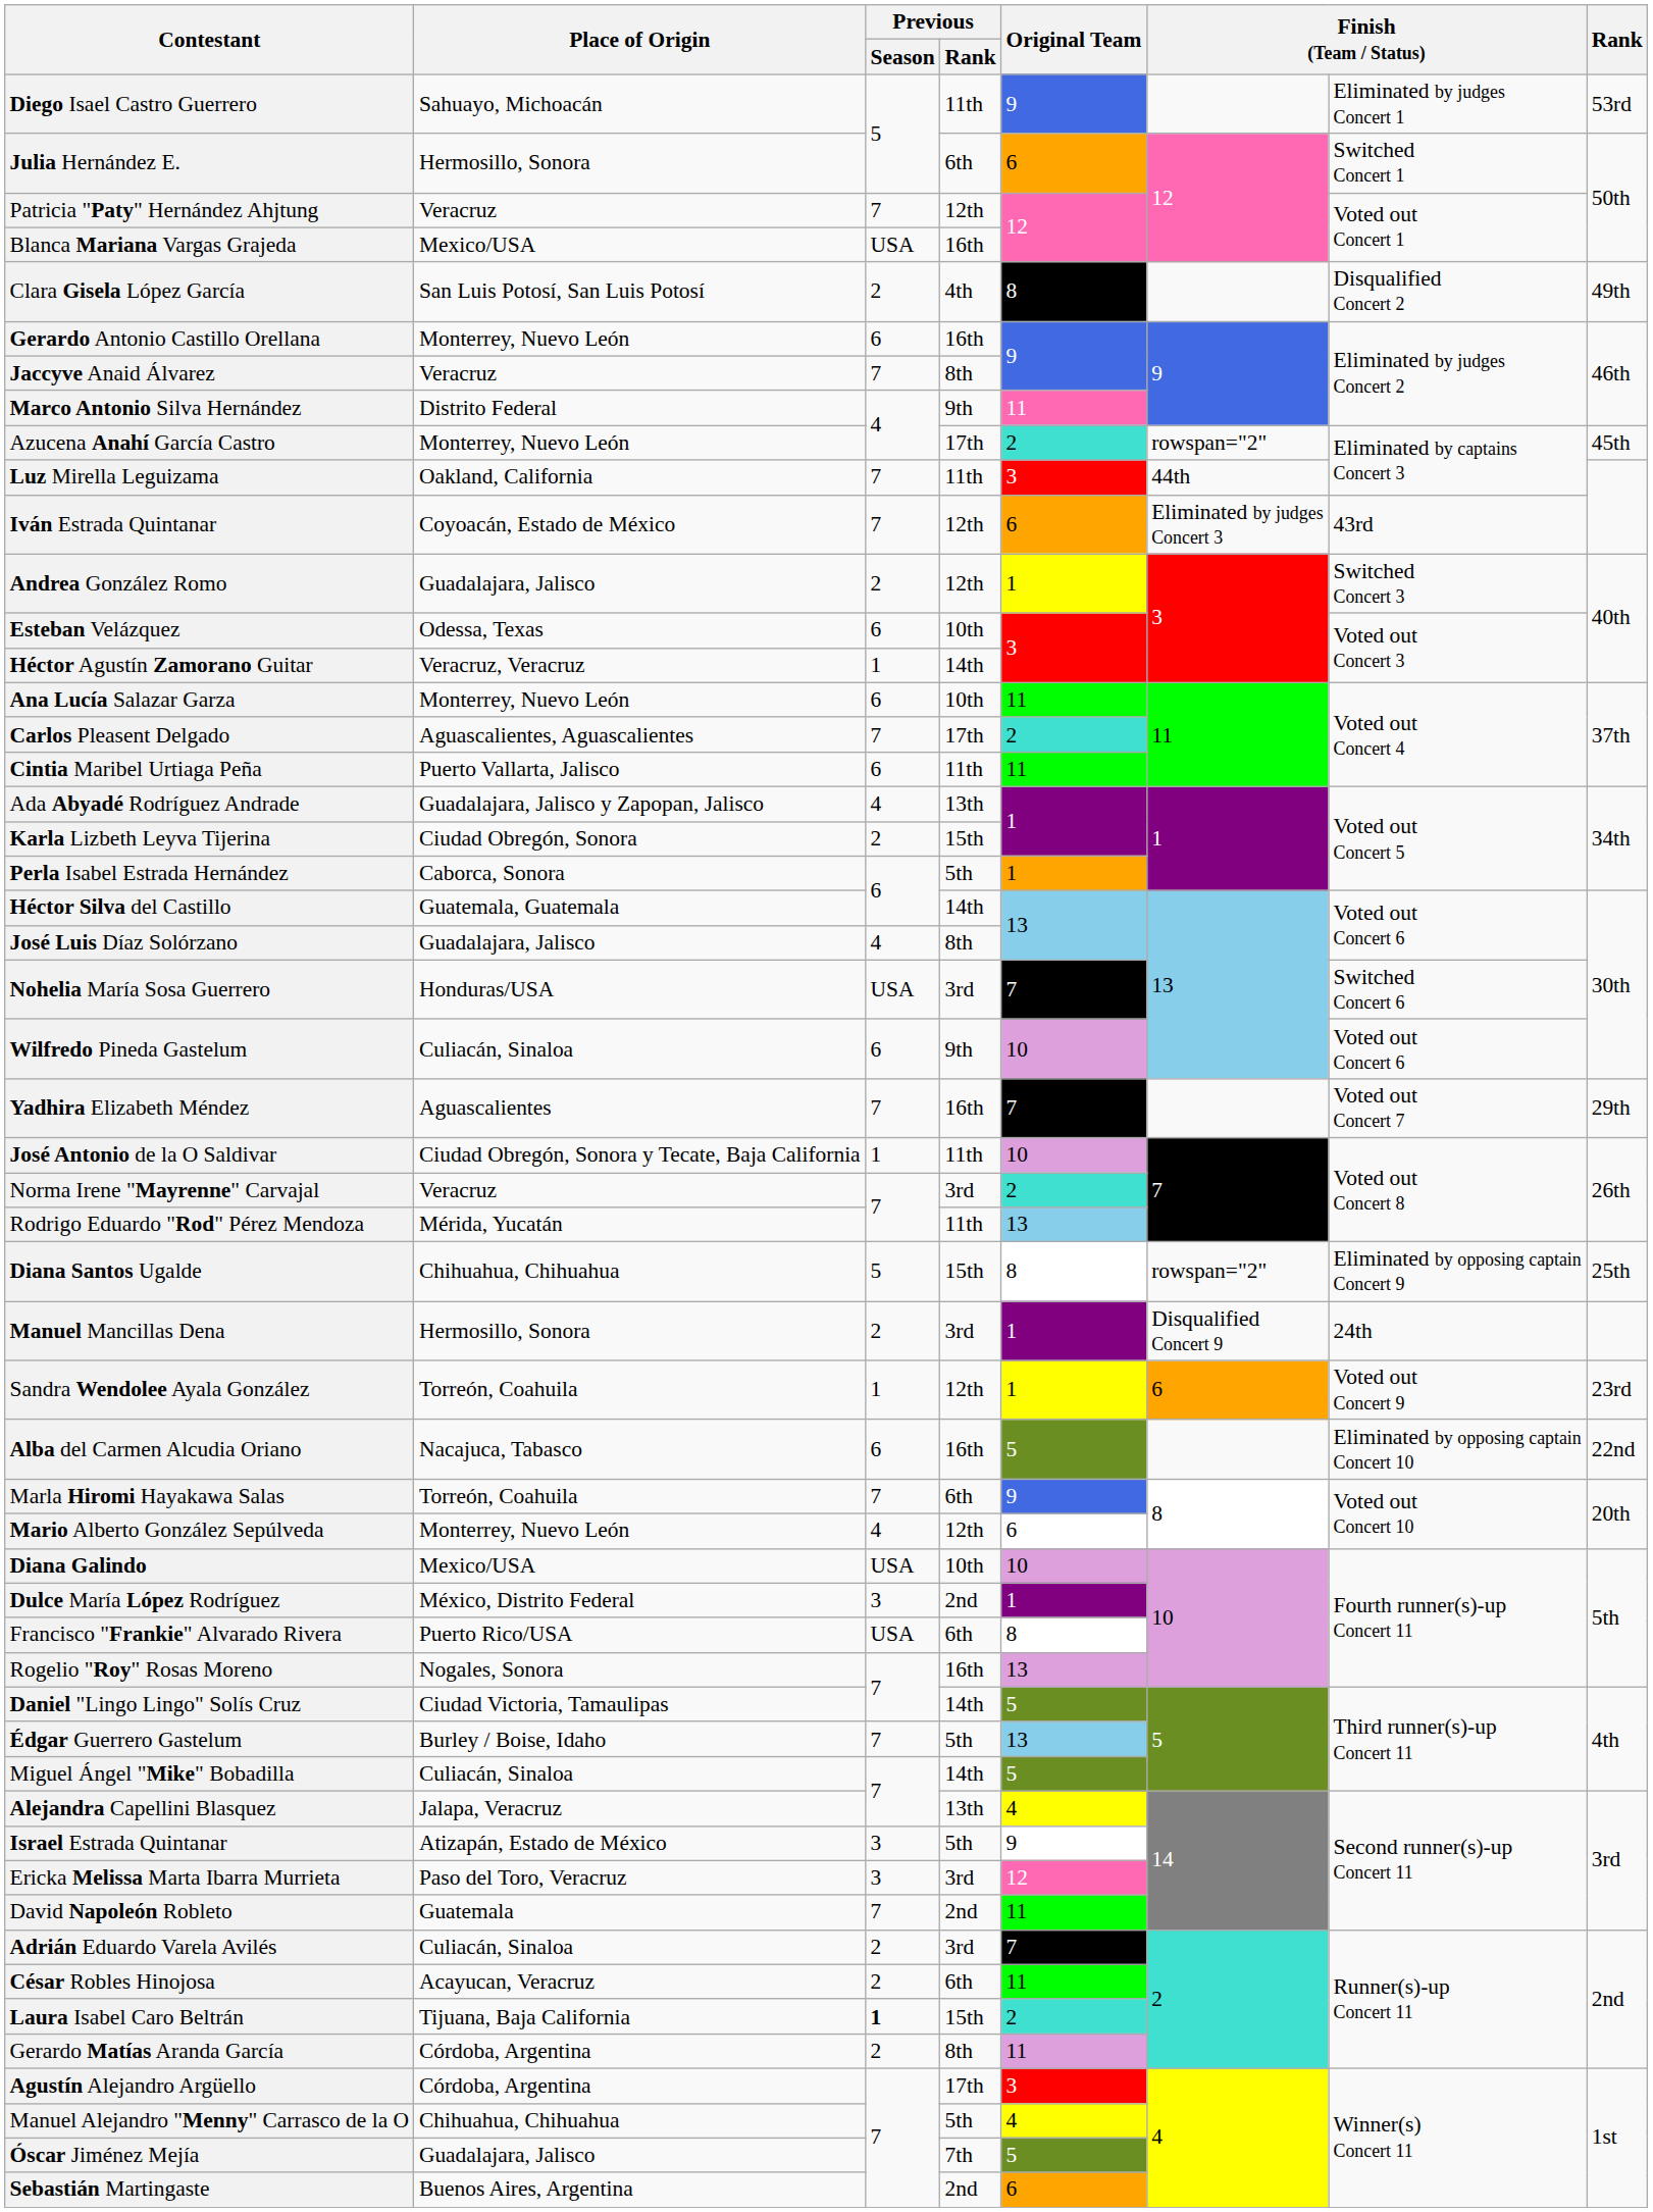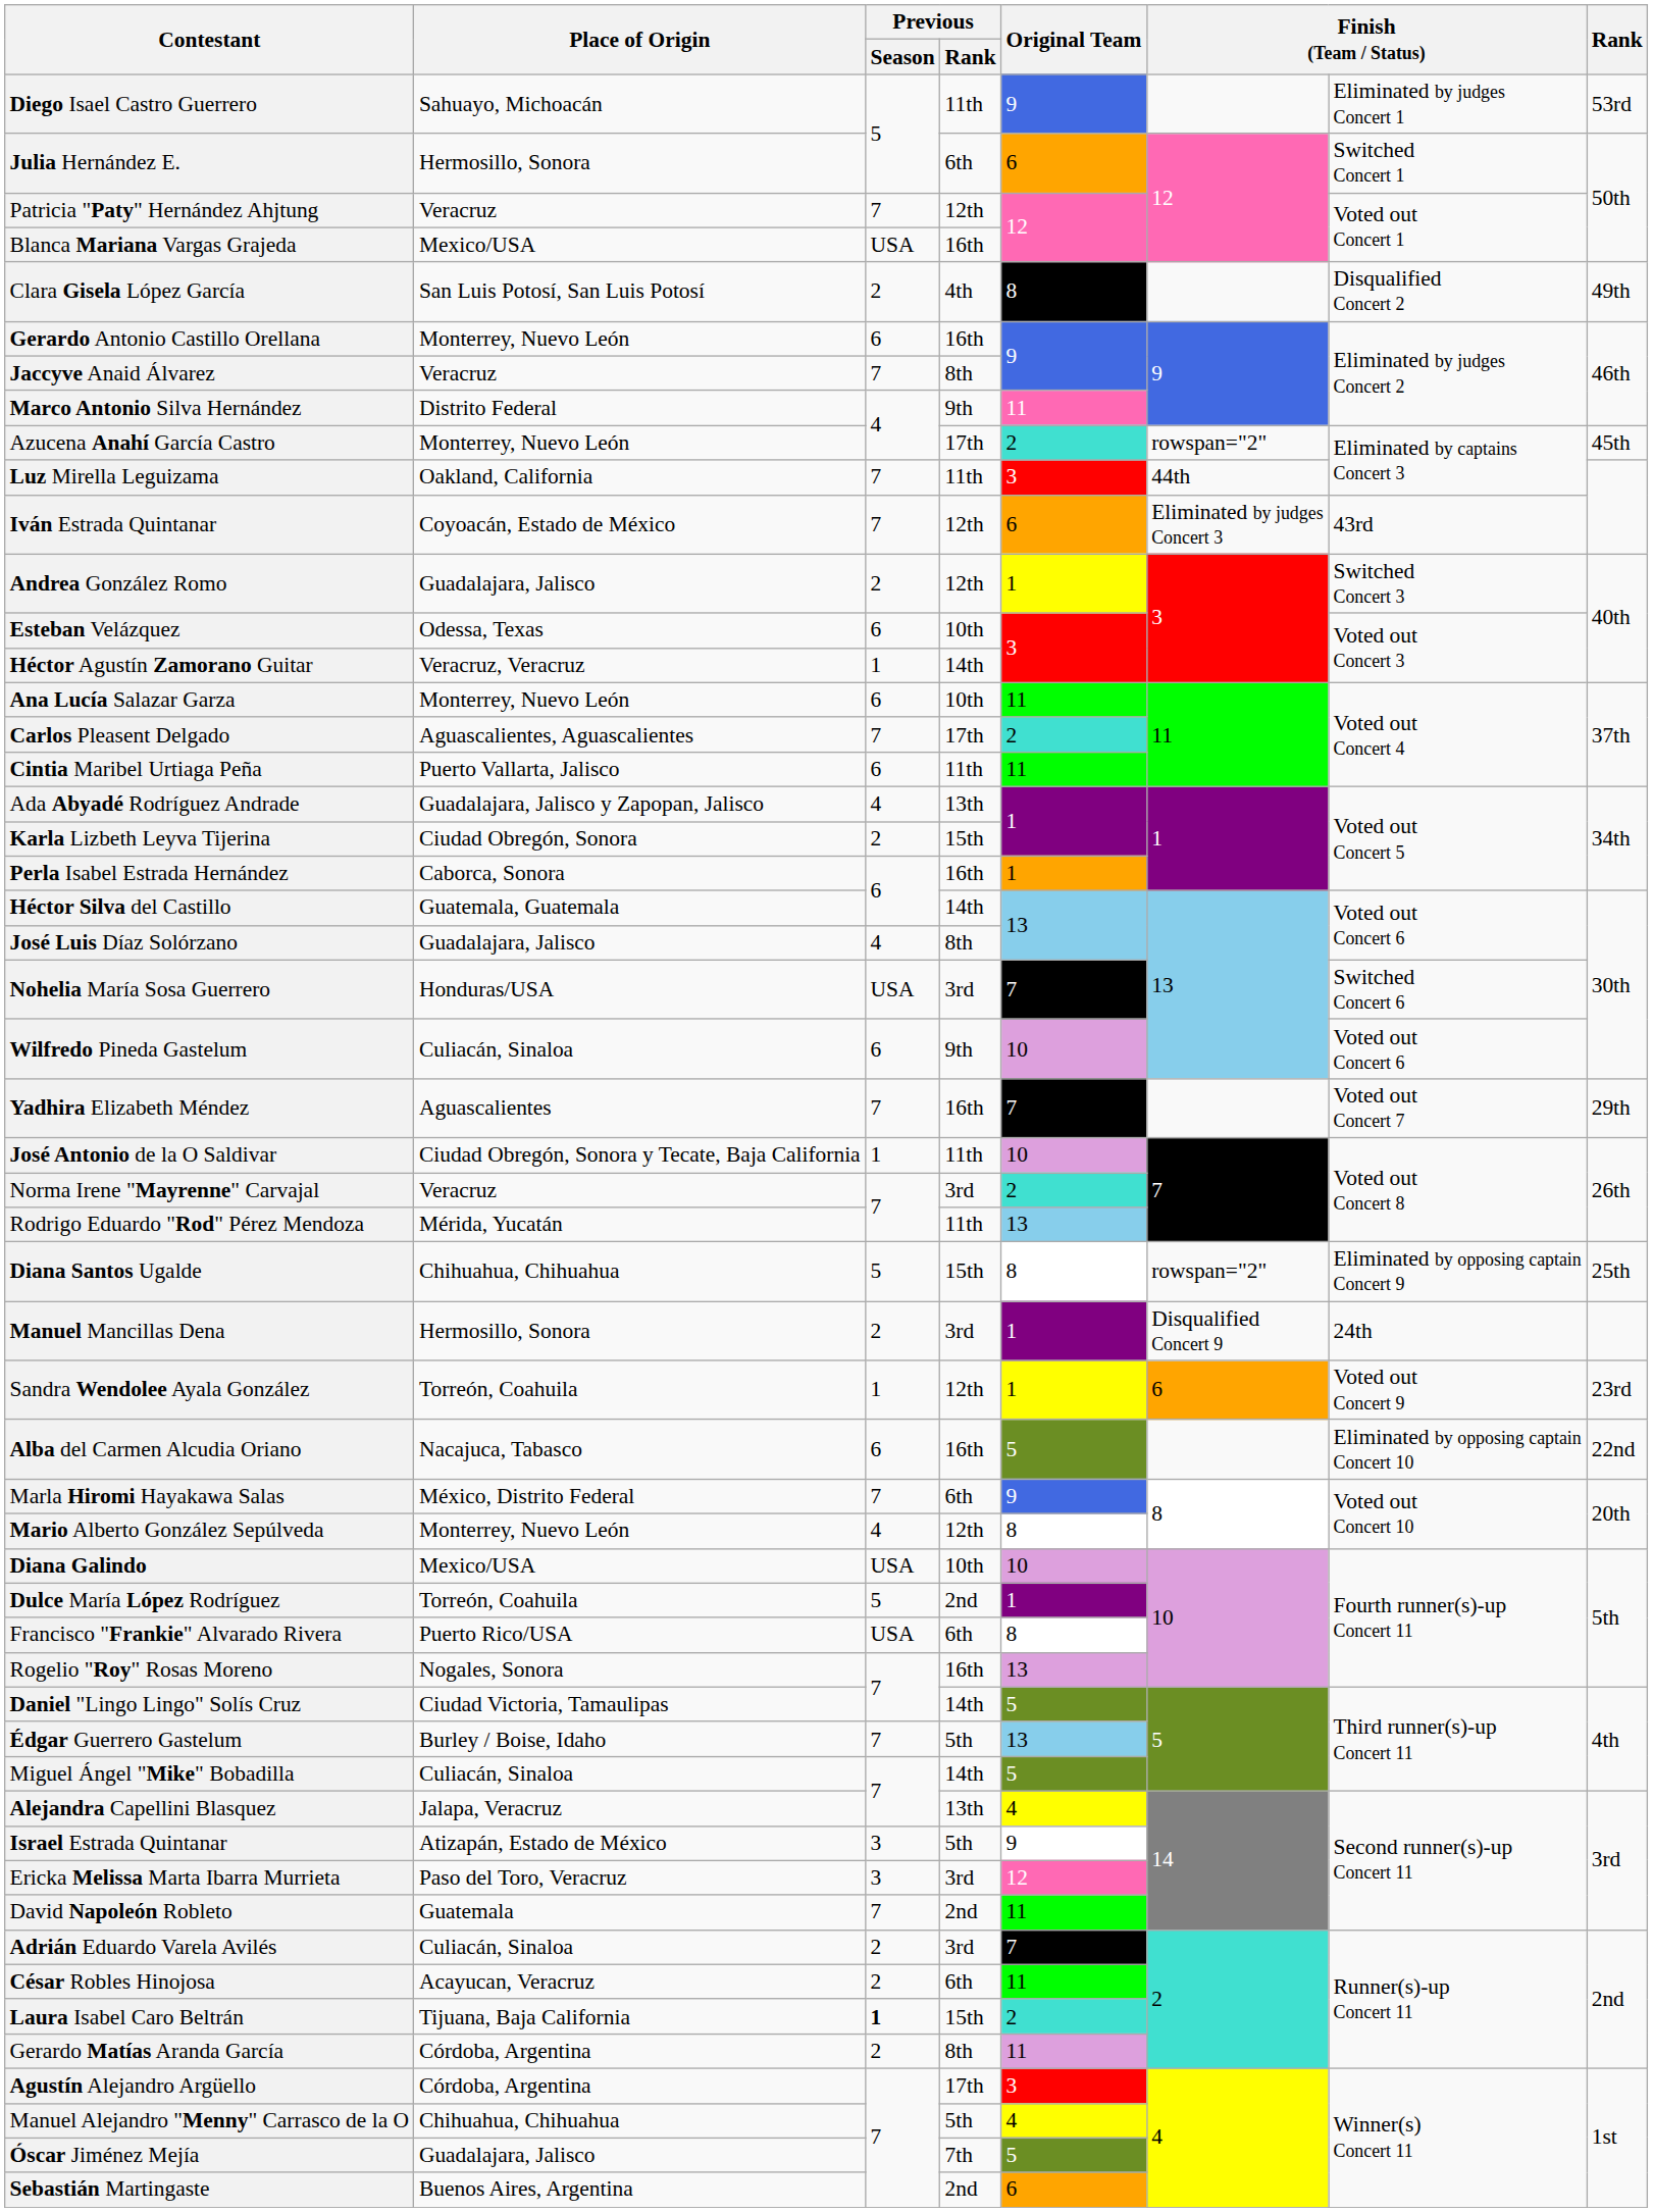Perla Isabel Estrada Hernández | Previous / Rank: 5th -> 16th
Marla Hiromi Hayakawa Salas | Place of Origin: Torreón, Coahuila -> México, Distrito Federal
Mario Alberto González Sepúlveda | Original Team: 6 -> 8
Dulce María López Rodríguez | Place of Origin: México, Distrito Federal -> Torreón, Coahuila
Dulce María López Rodríguez | Previous / Season: 3 -> 5
